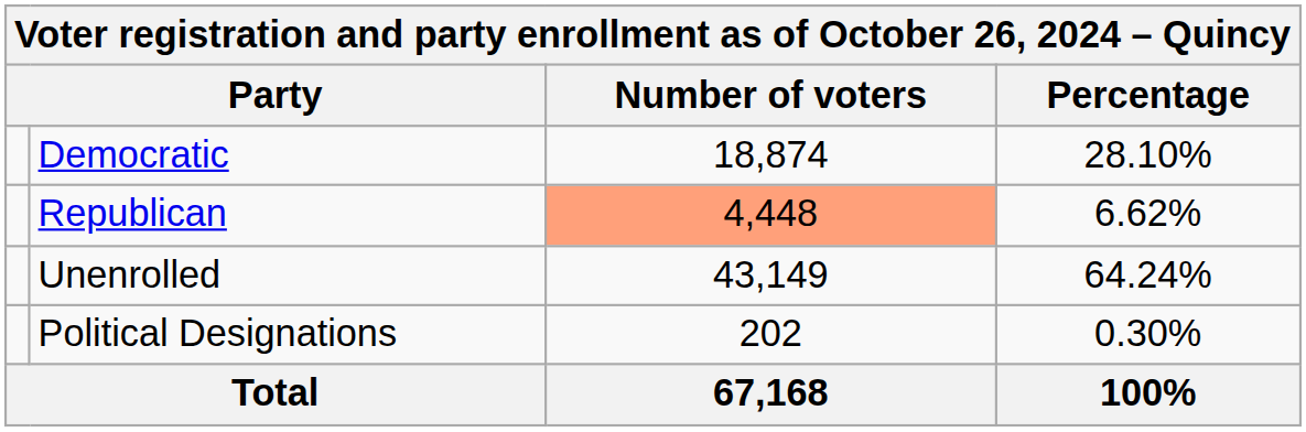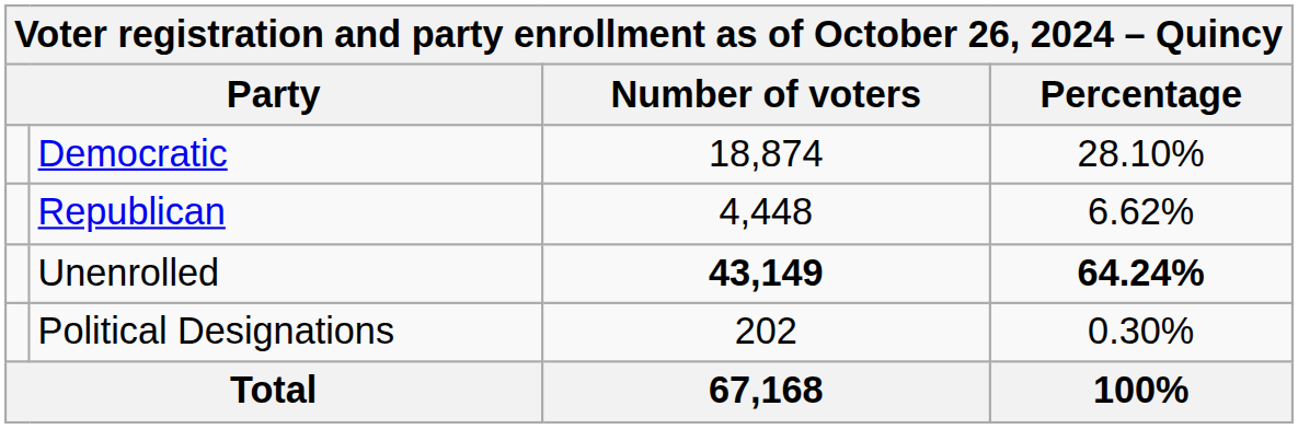Republican | Number of voters: lightsalmon background -> no background
Unenrolled | Number of voters: normal -> bold
Unenrolled | Percentage: normal -> bold
